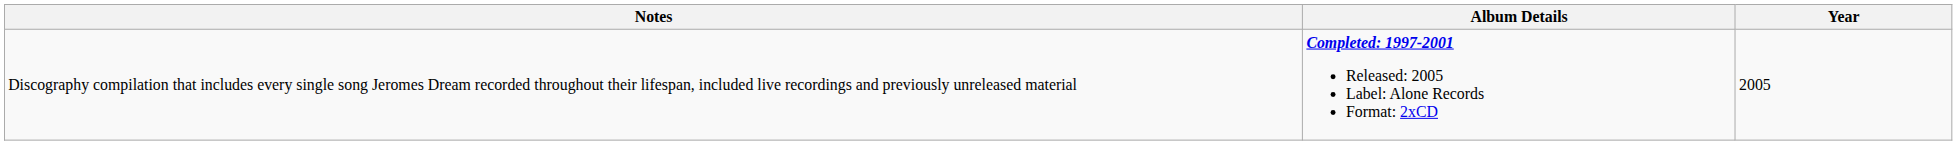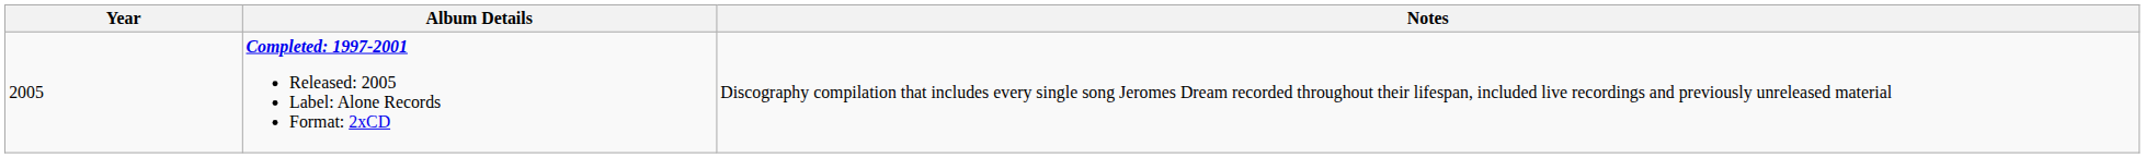columns swapped: Year <-> Notes
